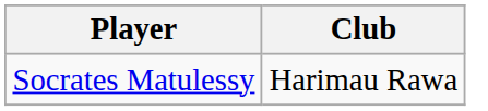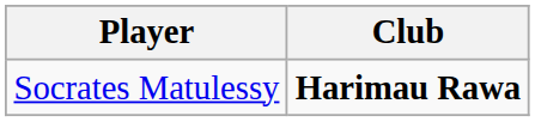Socrates Matulessy | Club: normal -> bold
